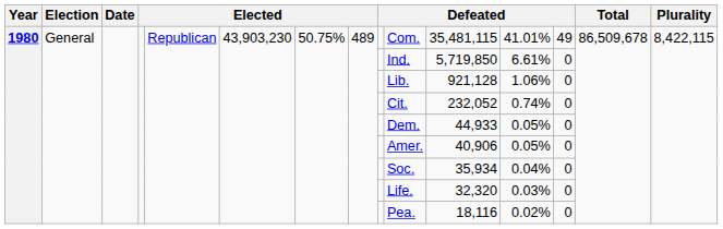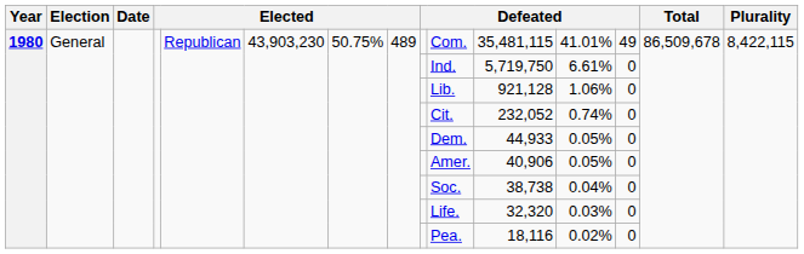row 3 | column 11: 5,719,850 -> 5,719,750
row 8 | column 11: 35,934 -> 38,738
